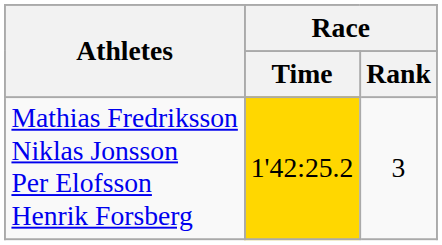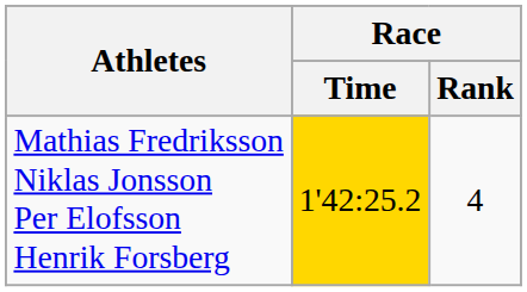row 3 | Race / Rank: 3 -> 4
